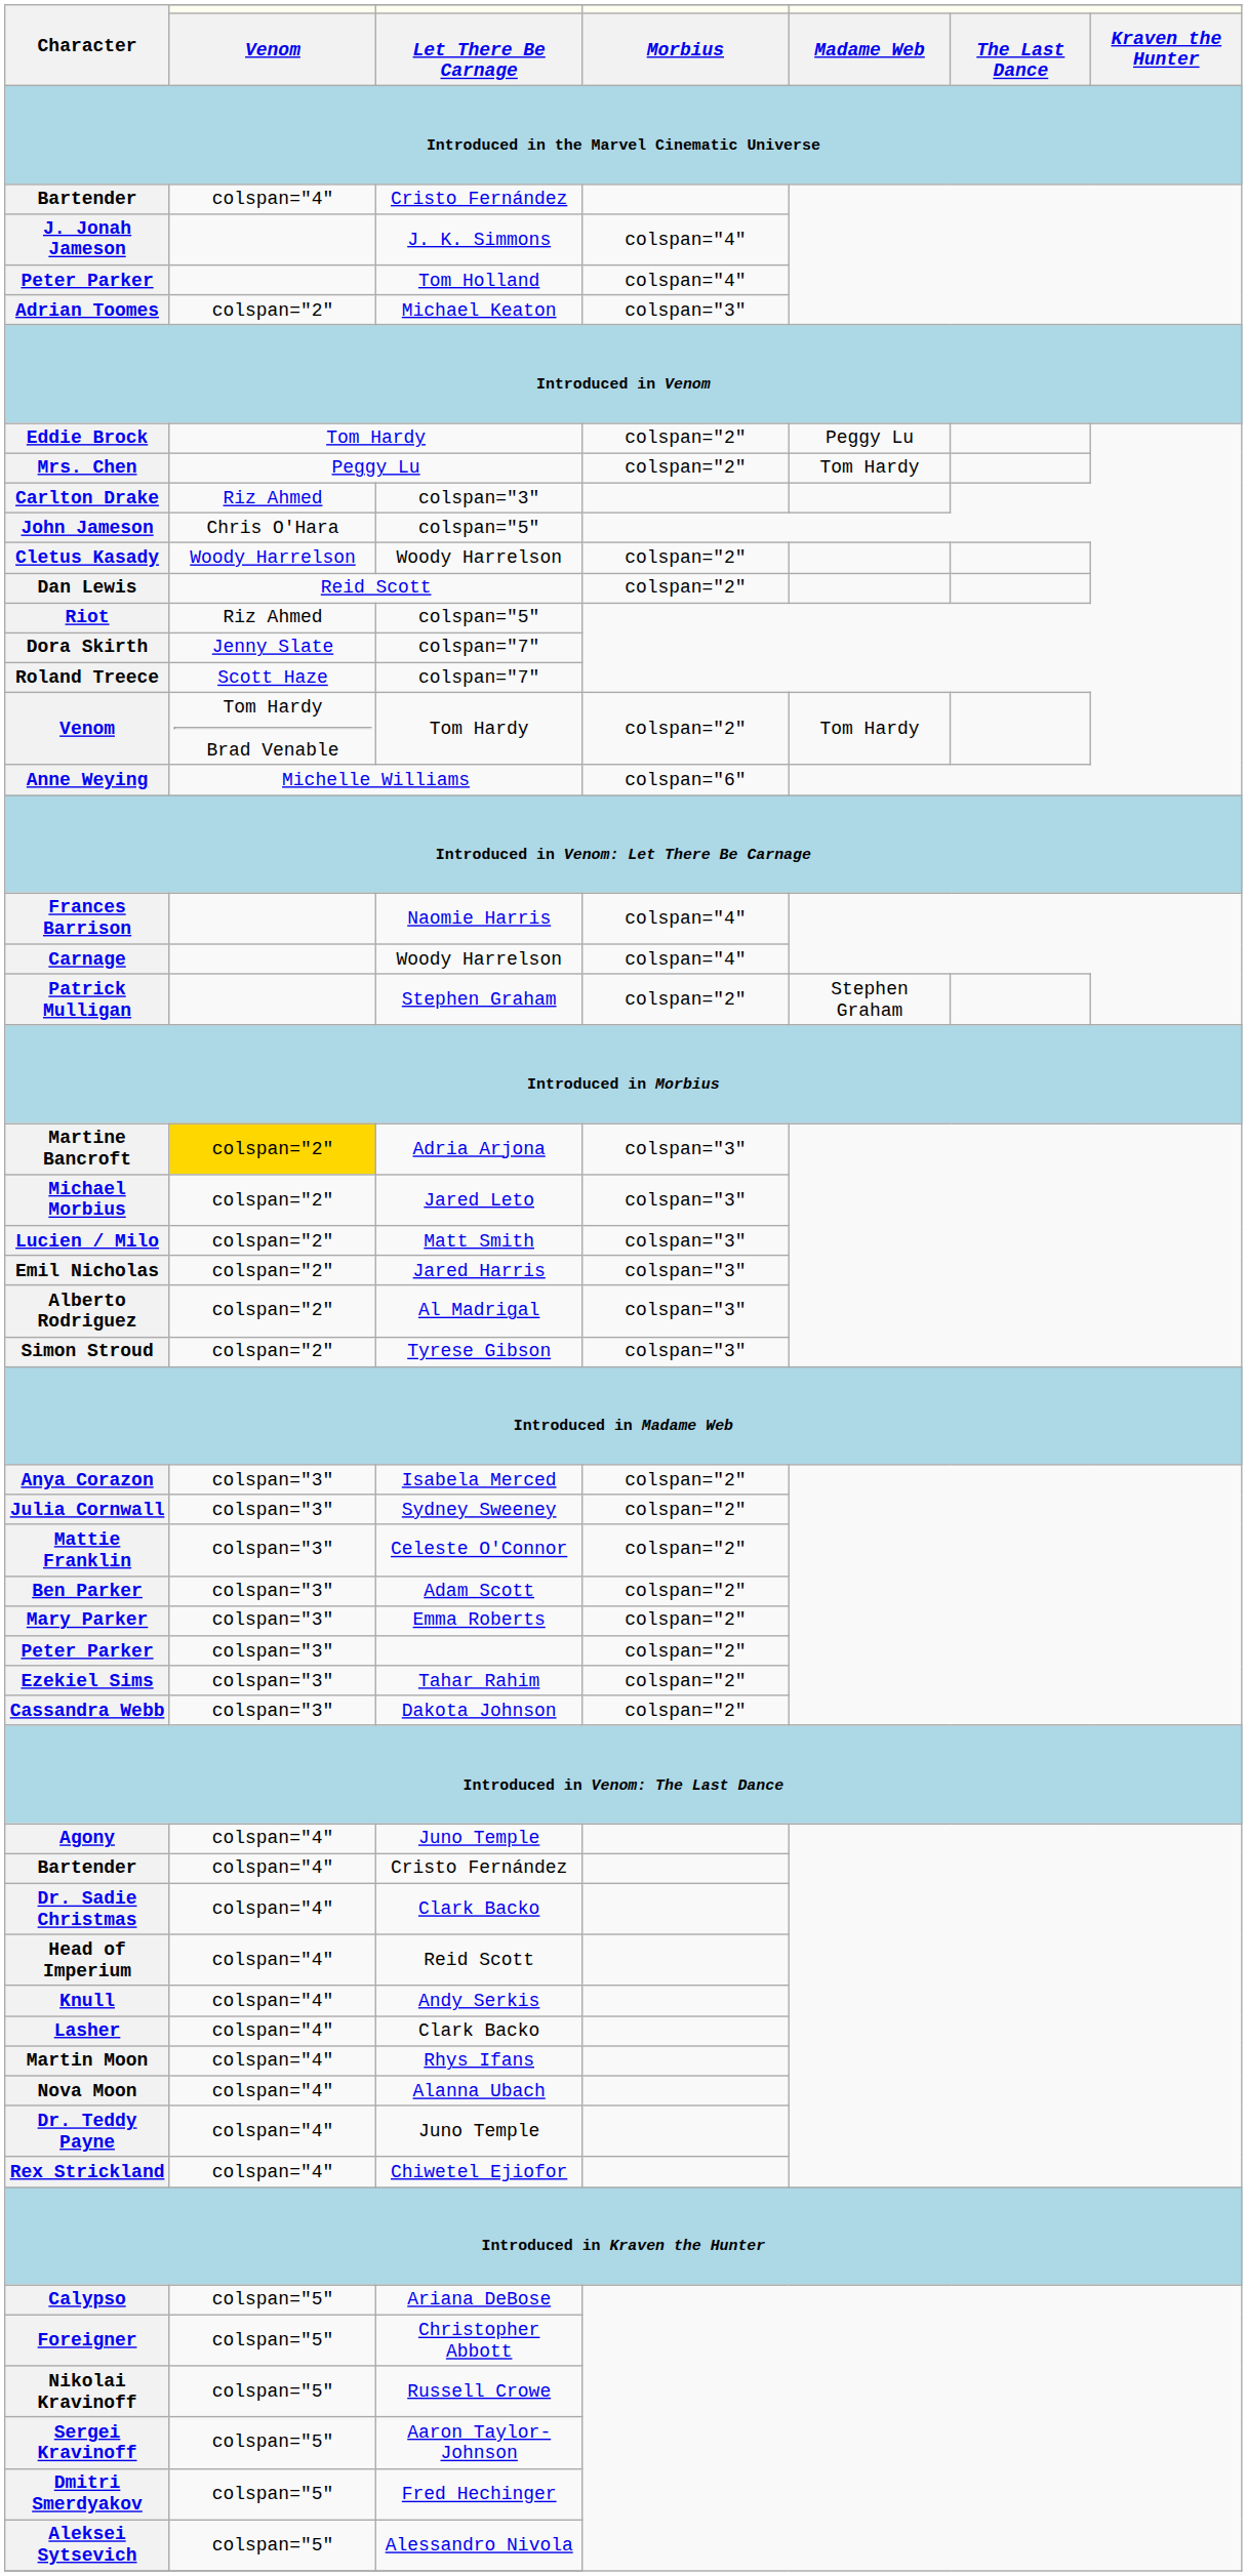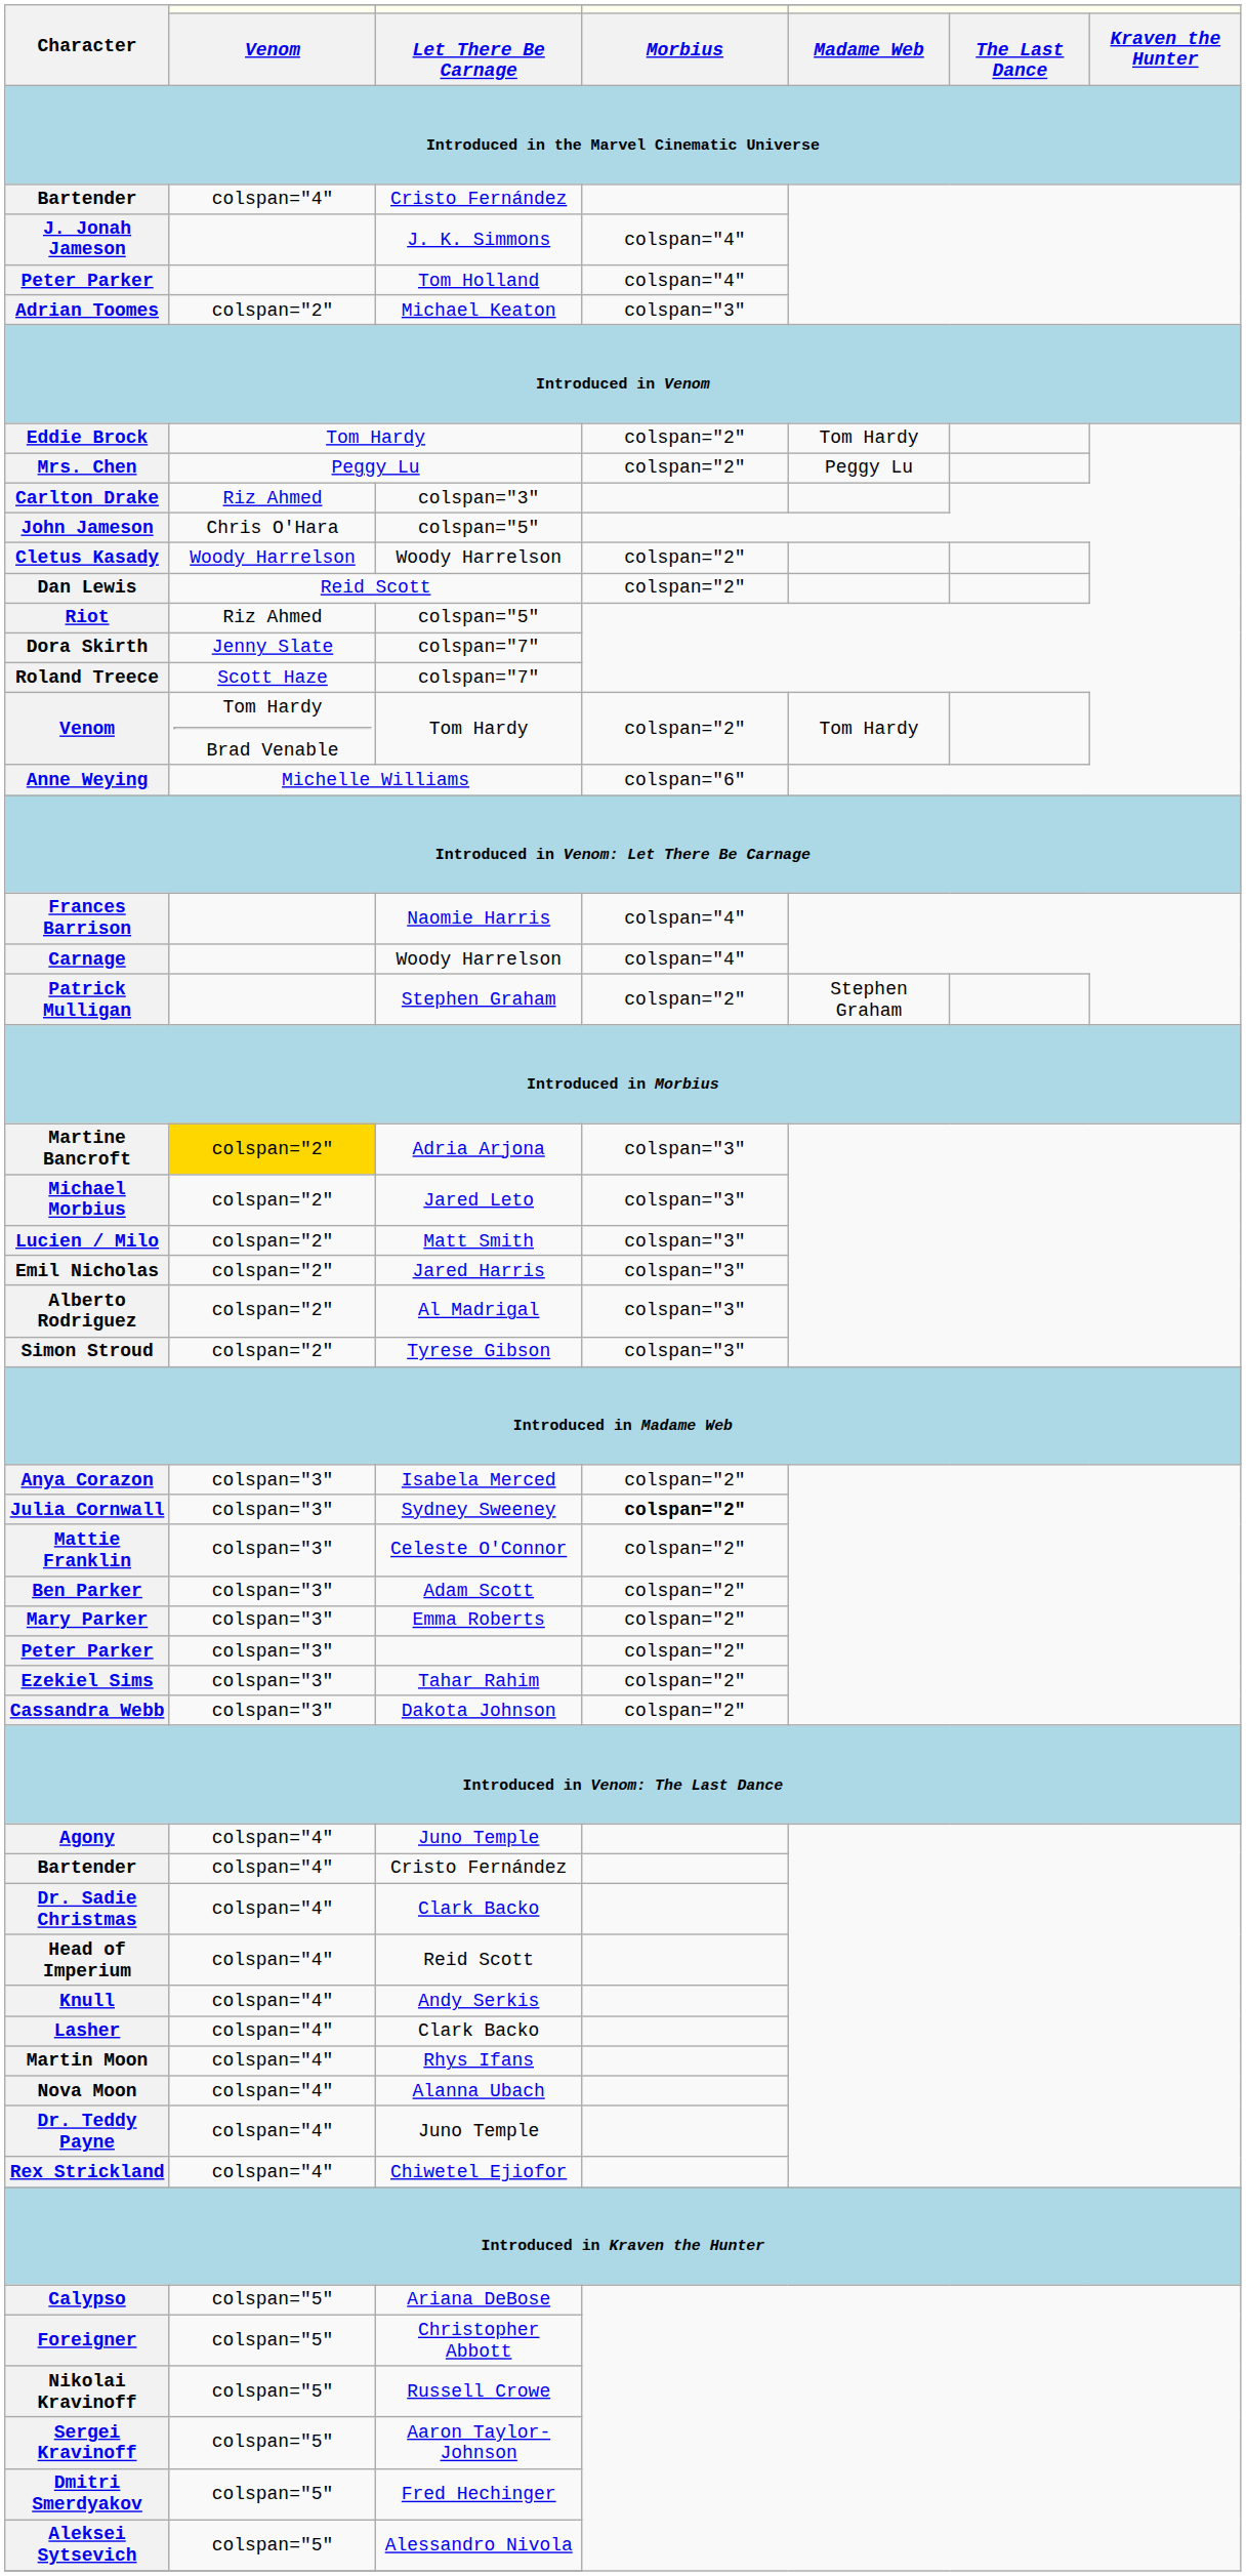Eddie Brock | Madame Web: Peggy Lu -> Tom Hardy
Mrs. Chen | Madame Web: Tom Hardy -> Peggy Lu
Julia Cornwall | Morbius: normal -> bold
